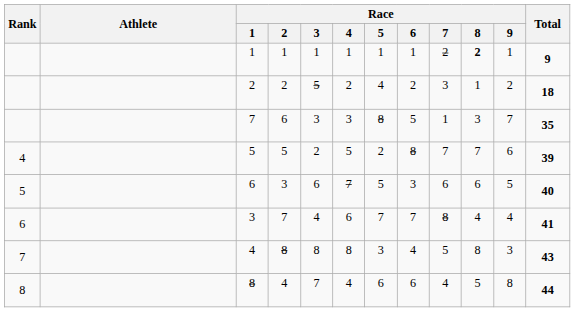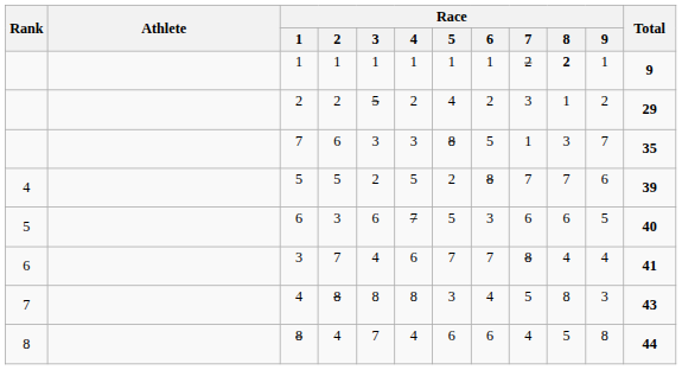row 4 | Total: 18 -> 29
